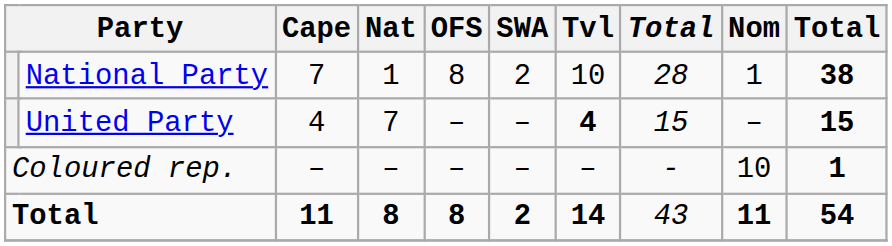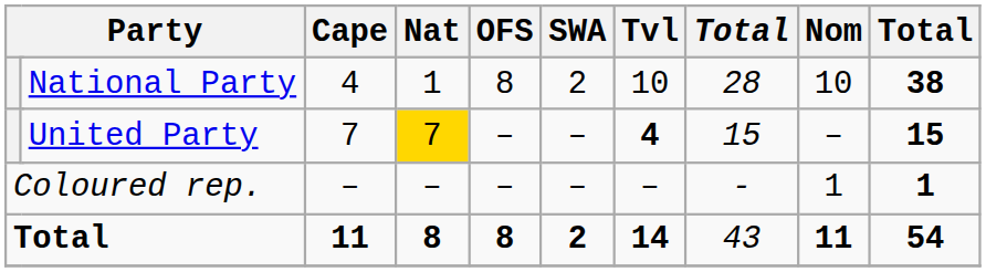National Party | Cape: 7 -> 4
National Party | Nom: 1 -> 10
United Party | Cape: 4 -> 7
United Party | Nat: no background -> gold background
Coloured rep. | Nom: 10 -> 1
